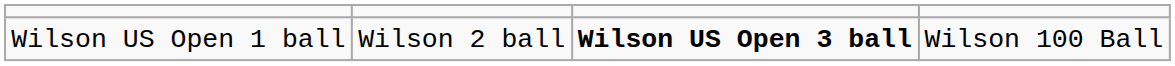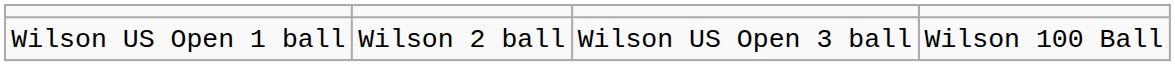Wilson US Open 1 ball | column 3: bold -> normal
